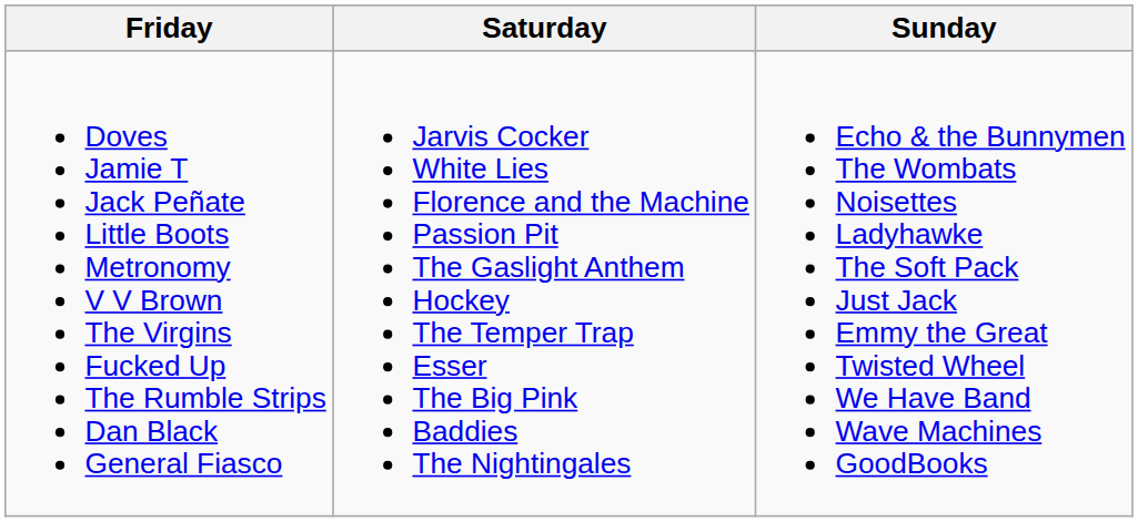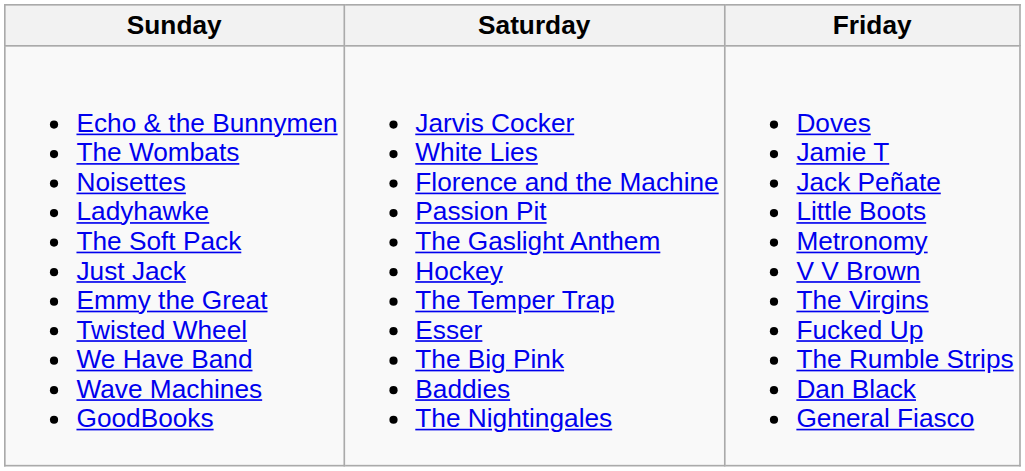columns swapped: Friday <-> Sunday
